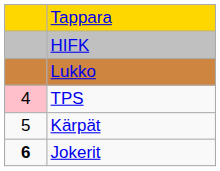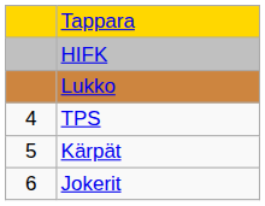TPS | column 1: pink background -> no background
Jokerit | column 1: bold -> normal
